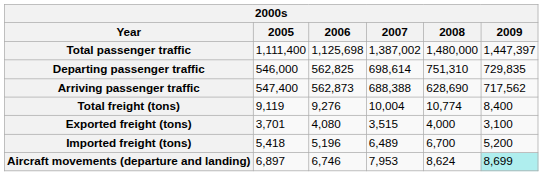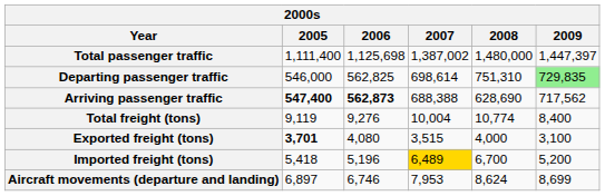Departing passenger traffic | 2009: no background -> lightgreen background
Arriving passenger traffic | 2005: normal -> bold
Arriving passenger traffic | 2006: normal -> bold
Exported freight (tons) | 2005: normal -> bold
Imported freight (tons) | 2007: no background -> gold background
Aircraft movements (departure and landing) | 2009: paleturquoise background -> no background
